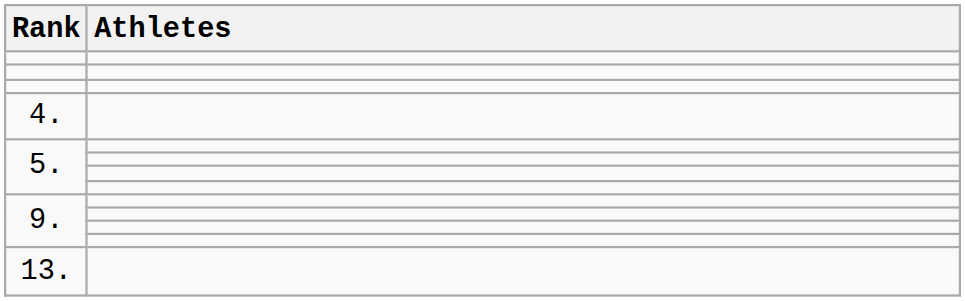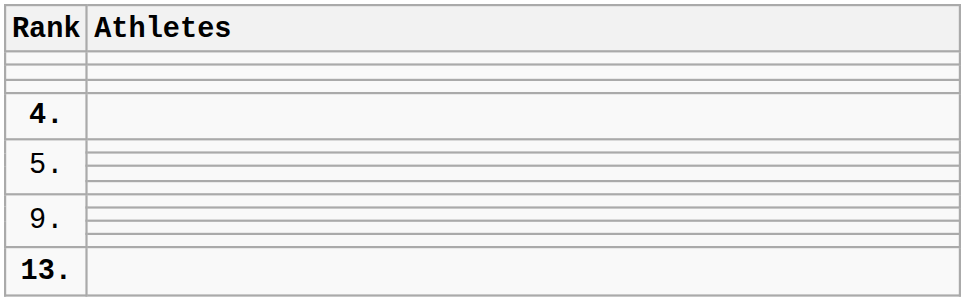row 5 | Rank: normal -> bold
row 14 | Rank: normal -> bold
